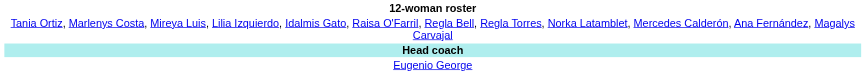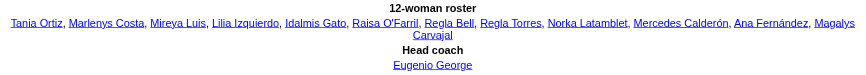row 3 | column 1: paleturquoise background -> no background
